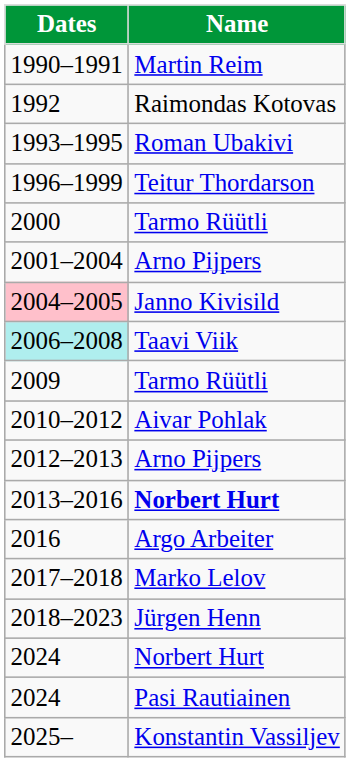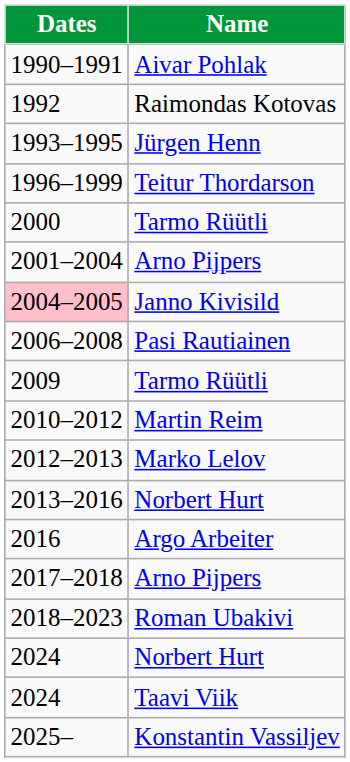row 2 | Name: Martin Reim -> Aivar Pohlak
row 4 | Name: Roman Ubakivi -> Jürgen Henn
row 9 | Dates: paleturquoise background -> no background
row 9 | Name: Taavi Viik -> Pasi Rautiainen
row 11 | Name: Aivar Pohlak -> Martin Reim
row 12 | Name: Arno Pijpers -> Marko Lelov
row 13 | Name: bold -> normal
row 15 | Name: Marko Lelov -> Arno Pijpers
row 16 | Name: Jürgen Henn -> Roman Ubakivi
row 18 | Name: Pasi Rautiainen -> Taavi Viik
